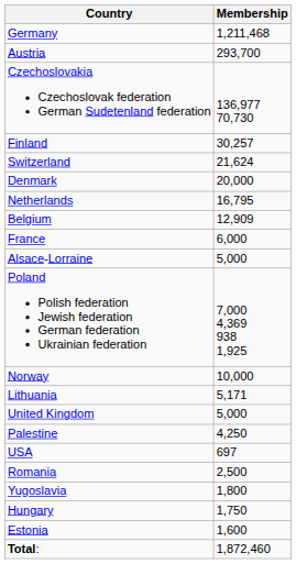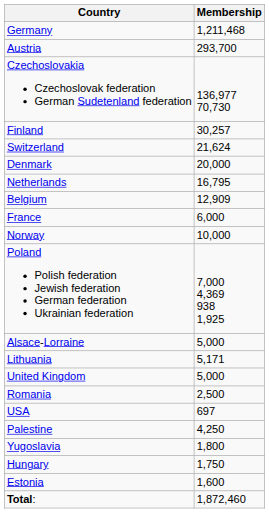rows swapped: Alsace-Lorraine <-> Norway
rows swapped: Palestine <-> Romania
